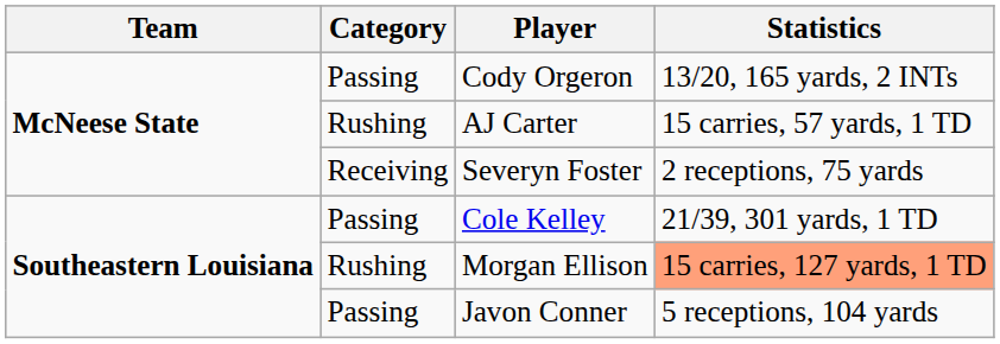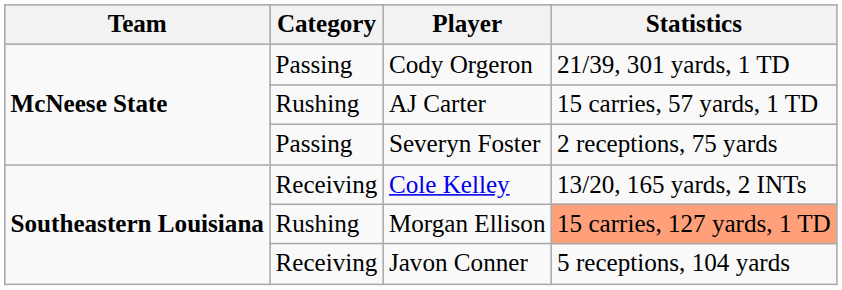Cody Orgeron | Statistics: 13/20, 165 yards, 2 INTs -> 21/39, 301 yards, 1 TD
Severyn Foster | Category: Receiving -> Passing
Cole Kelley | Category: Passing -> Receiving
Cole Kelley | Statistics: 21/39, 301 yards, 1 TD -> 13/20, 165 yards, 2 INTs
Javon Conner | Category: Passing -> Receiving
